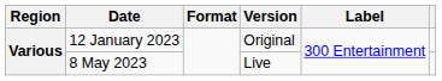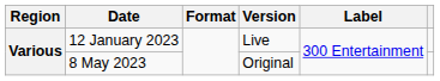12 January 2023 | Version: Original -> Live
8 May 2023 | Version: Live -> Original
